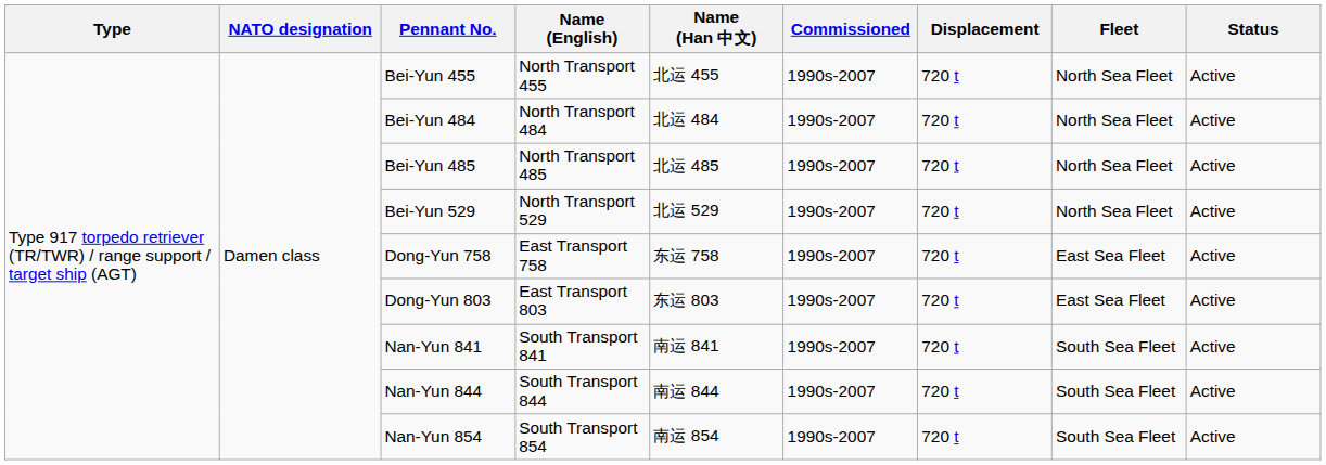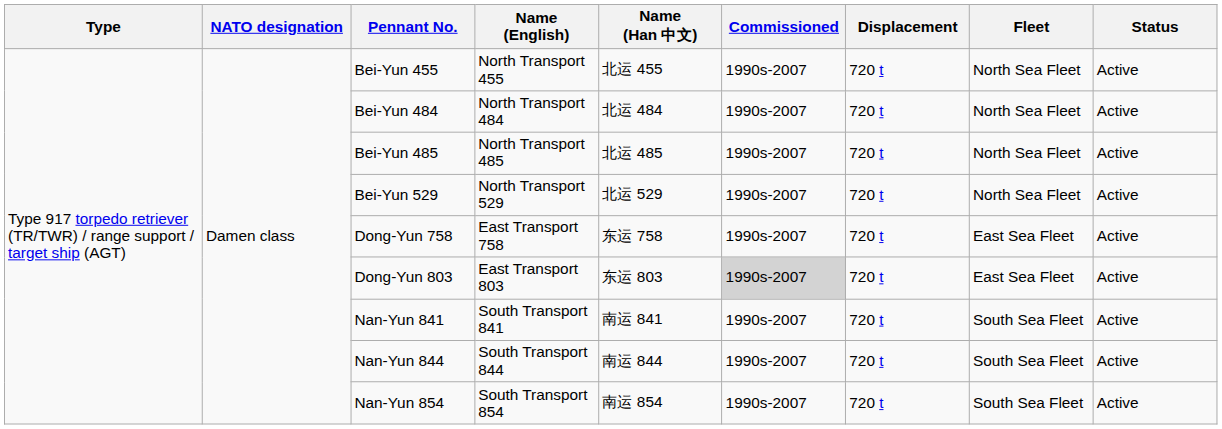Dong-Yun 803 | Commissioned: no background -> lightgrey background
